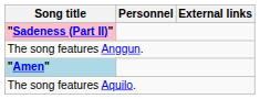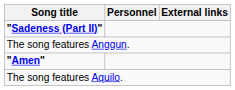"Sadeness (Part II)" | Song title: pink background -> no background
"Amen" | Song title: lightblue background -> no background
